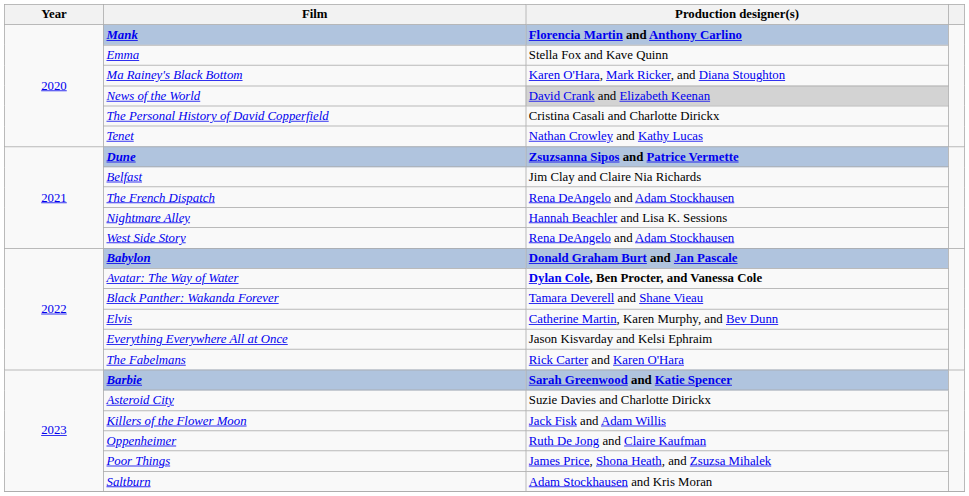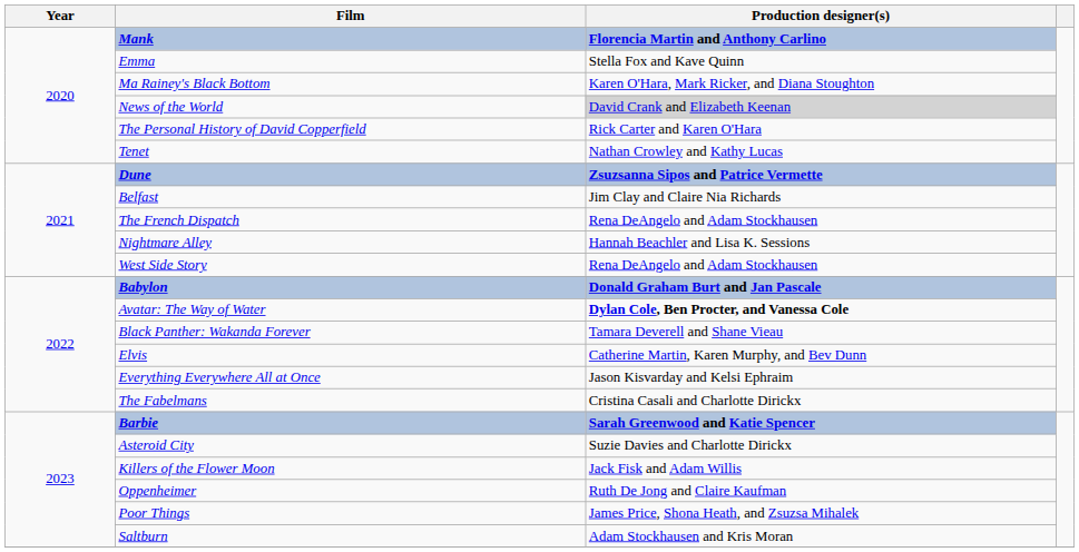The Personal History of David Copperfield | Production designer(s): Cristina Casali and Charlotte Dirickx -> Rick Carter and Karen O'Hara
The Fabelmans | Production designer(s): Rick Carter and Karen O'Hara -> Cristina Casali and Charlotte Dirickx
